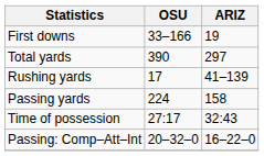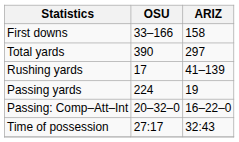First downs | ARIZ: 19 -> 158
Passing yards | ARIZ: 158 -> 19
rows swapped: Passing: Comp–Att–Int <-> Time of possession
